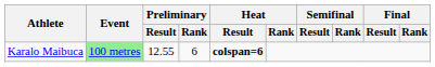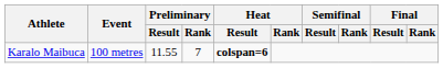Karalo Maibuca | Event: lightgreen background -> no background
Karalo Maibuca | Preliminary / Result: 12.55 -> 11.55
Karalo Maibuca | Preliminary / Rank: 6 -> 7
